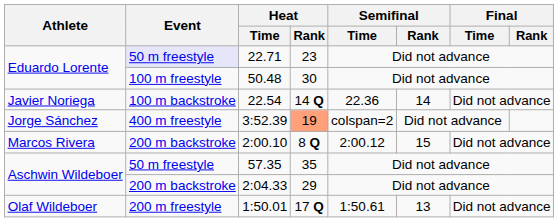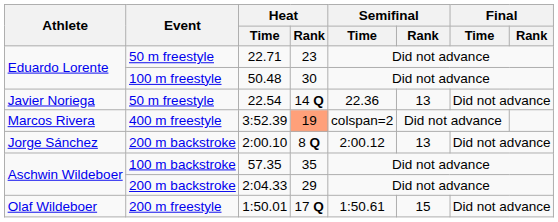22.71 | Event: lavender background -> no background
22.54 | Event: 100 m backstroke -> 50 m freestyle
22.54 | Semifinal / Rank: 14 -> 13
3:52.39 | Athlete: Jorge Sánchez -> Marcos Rivera
2:00.10 | Athlete: Marcos Rivera -> Jorge Sánchez
2:00.10 | Semifinal / Rank: 15 -> 13
57.35 | Event: 50 m freestyle -> 100 m backstroke
1:50.01 | Semifinal / Rank: 13 -> 15
